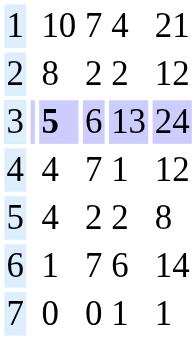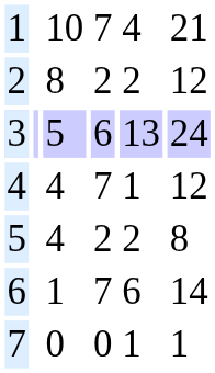3 | column 2: bold -> normal
